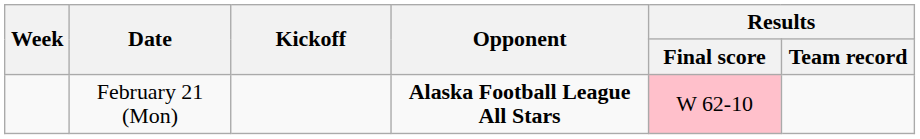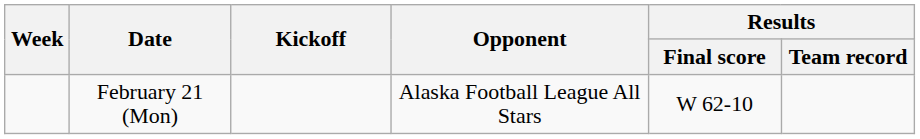February 21 (Mon) | Opponent: bold -> normal
February 21 (Mon) | Results / Final score: pink background -> no background
